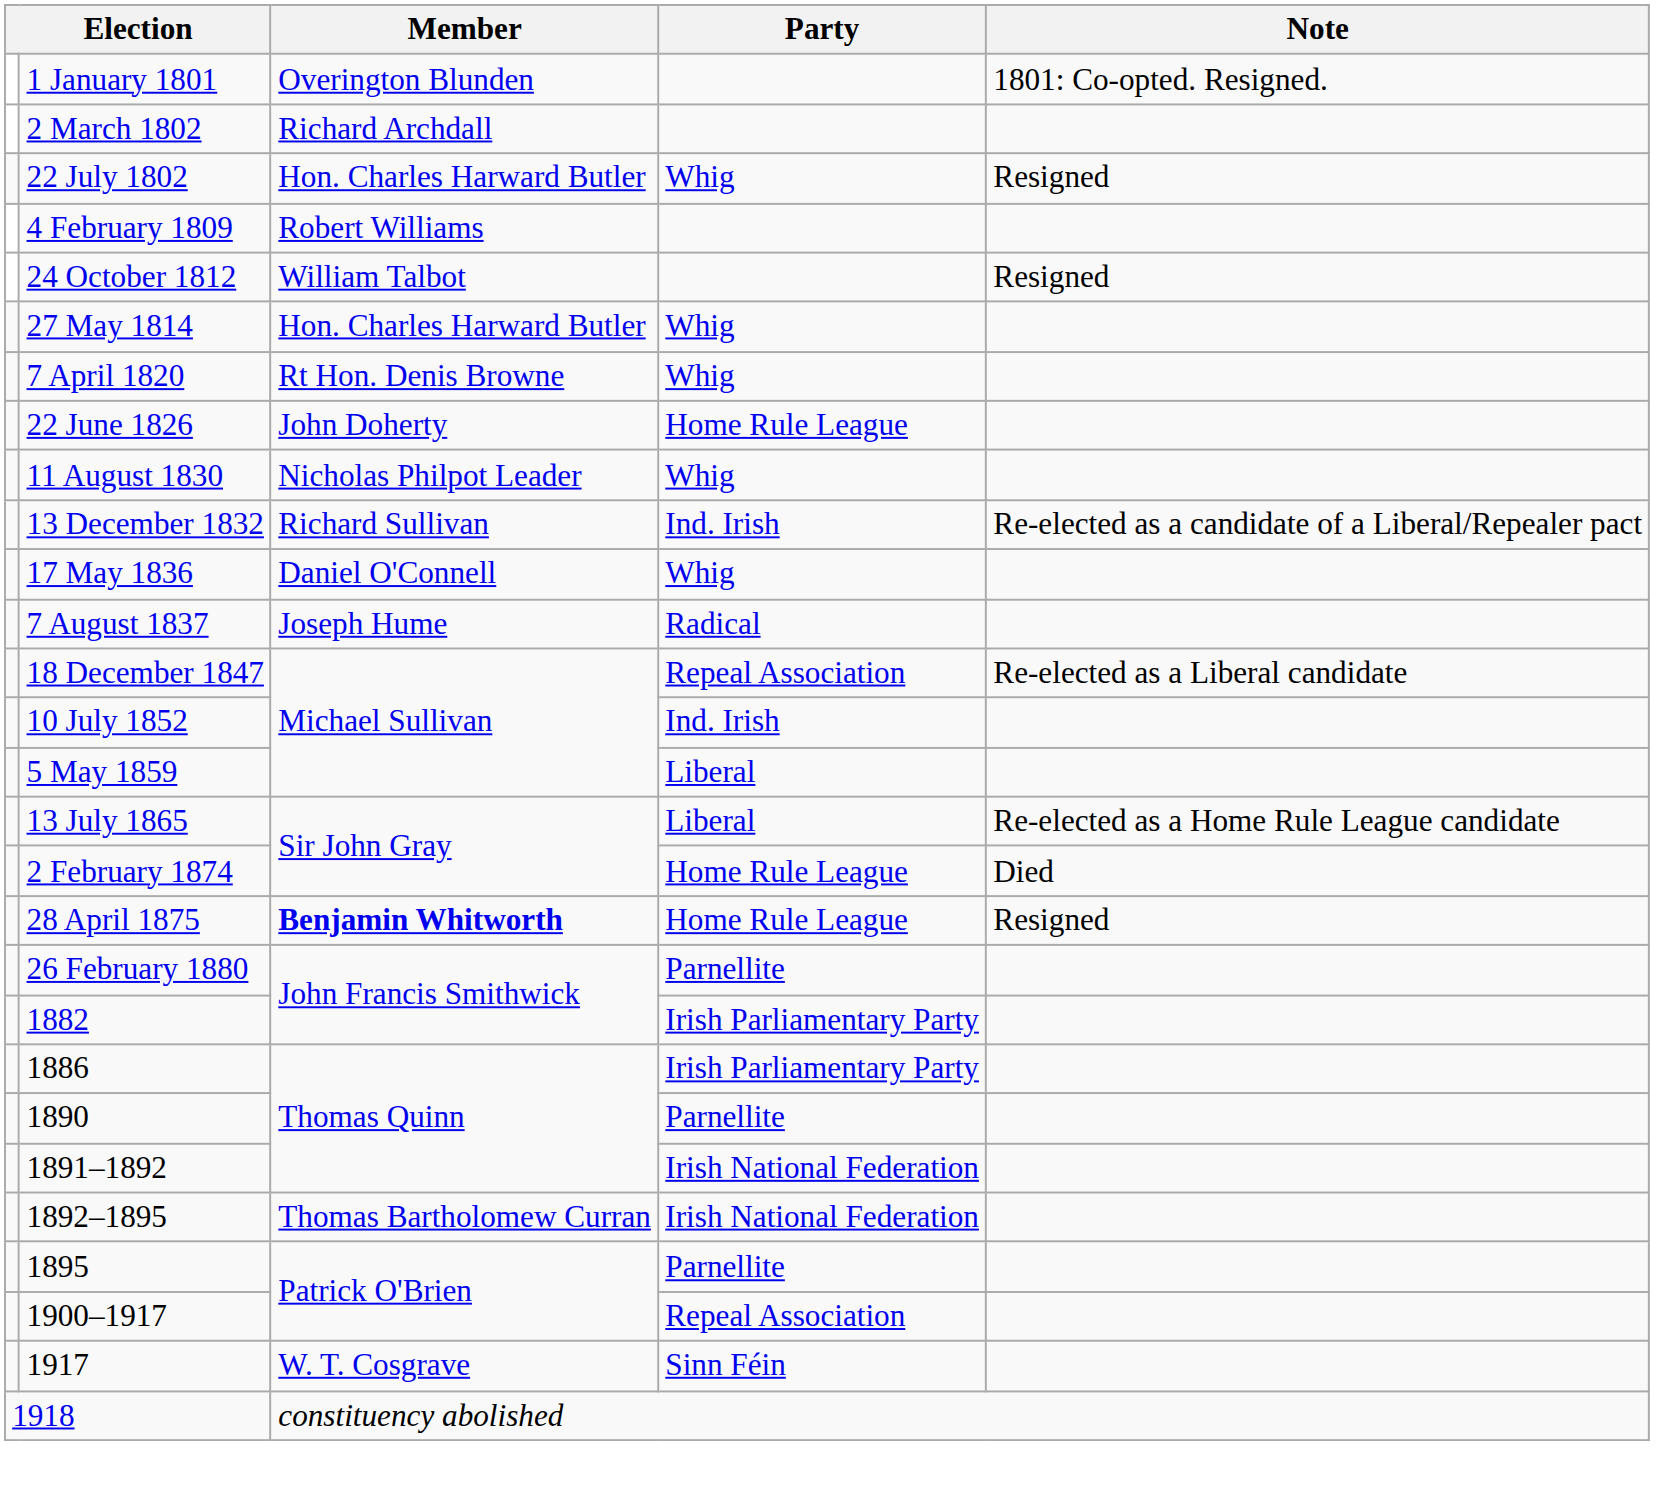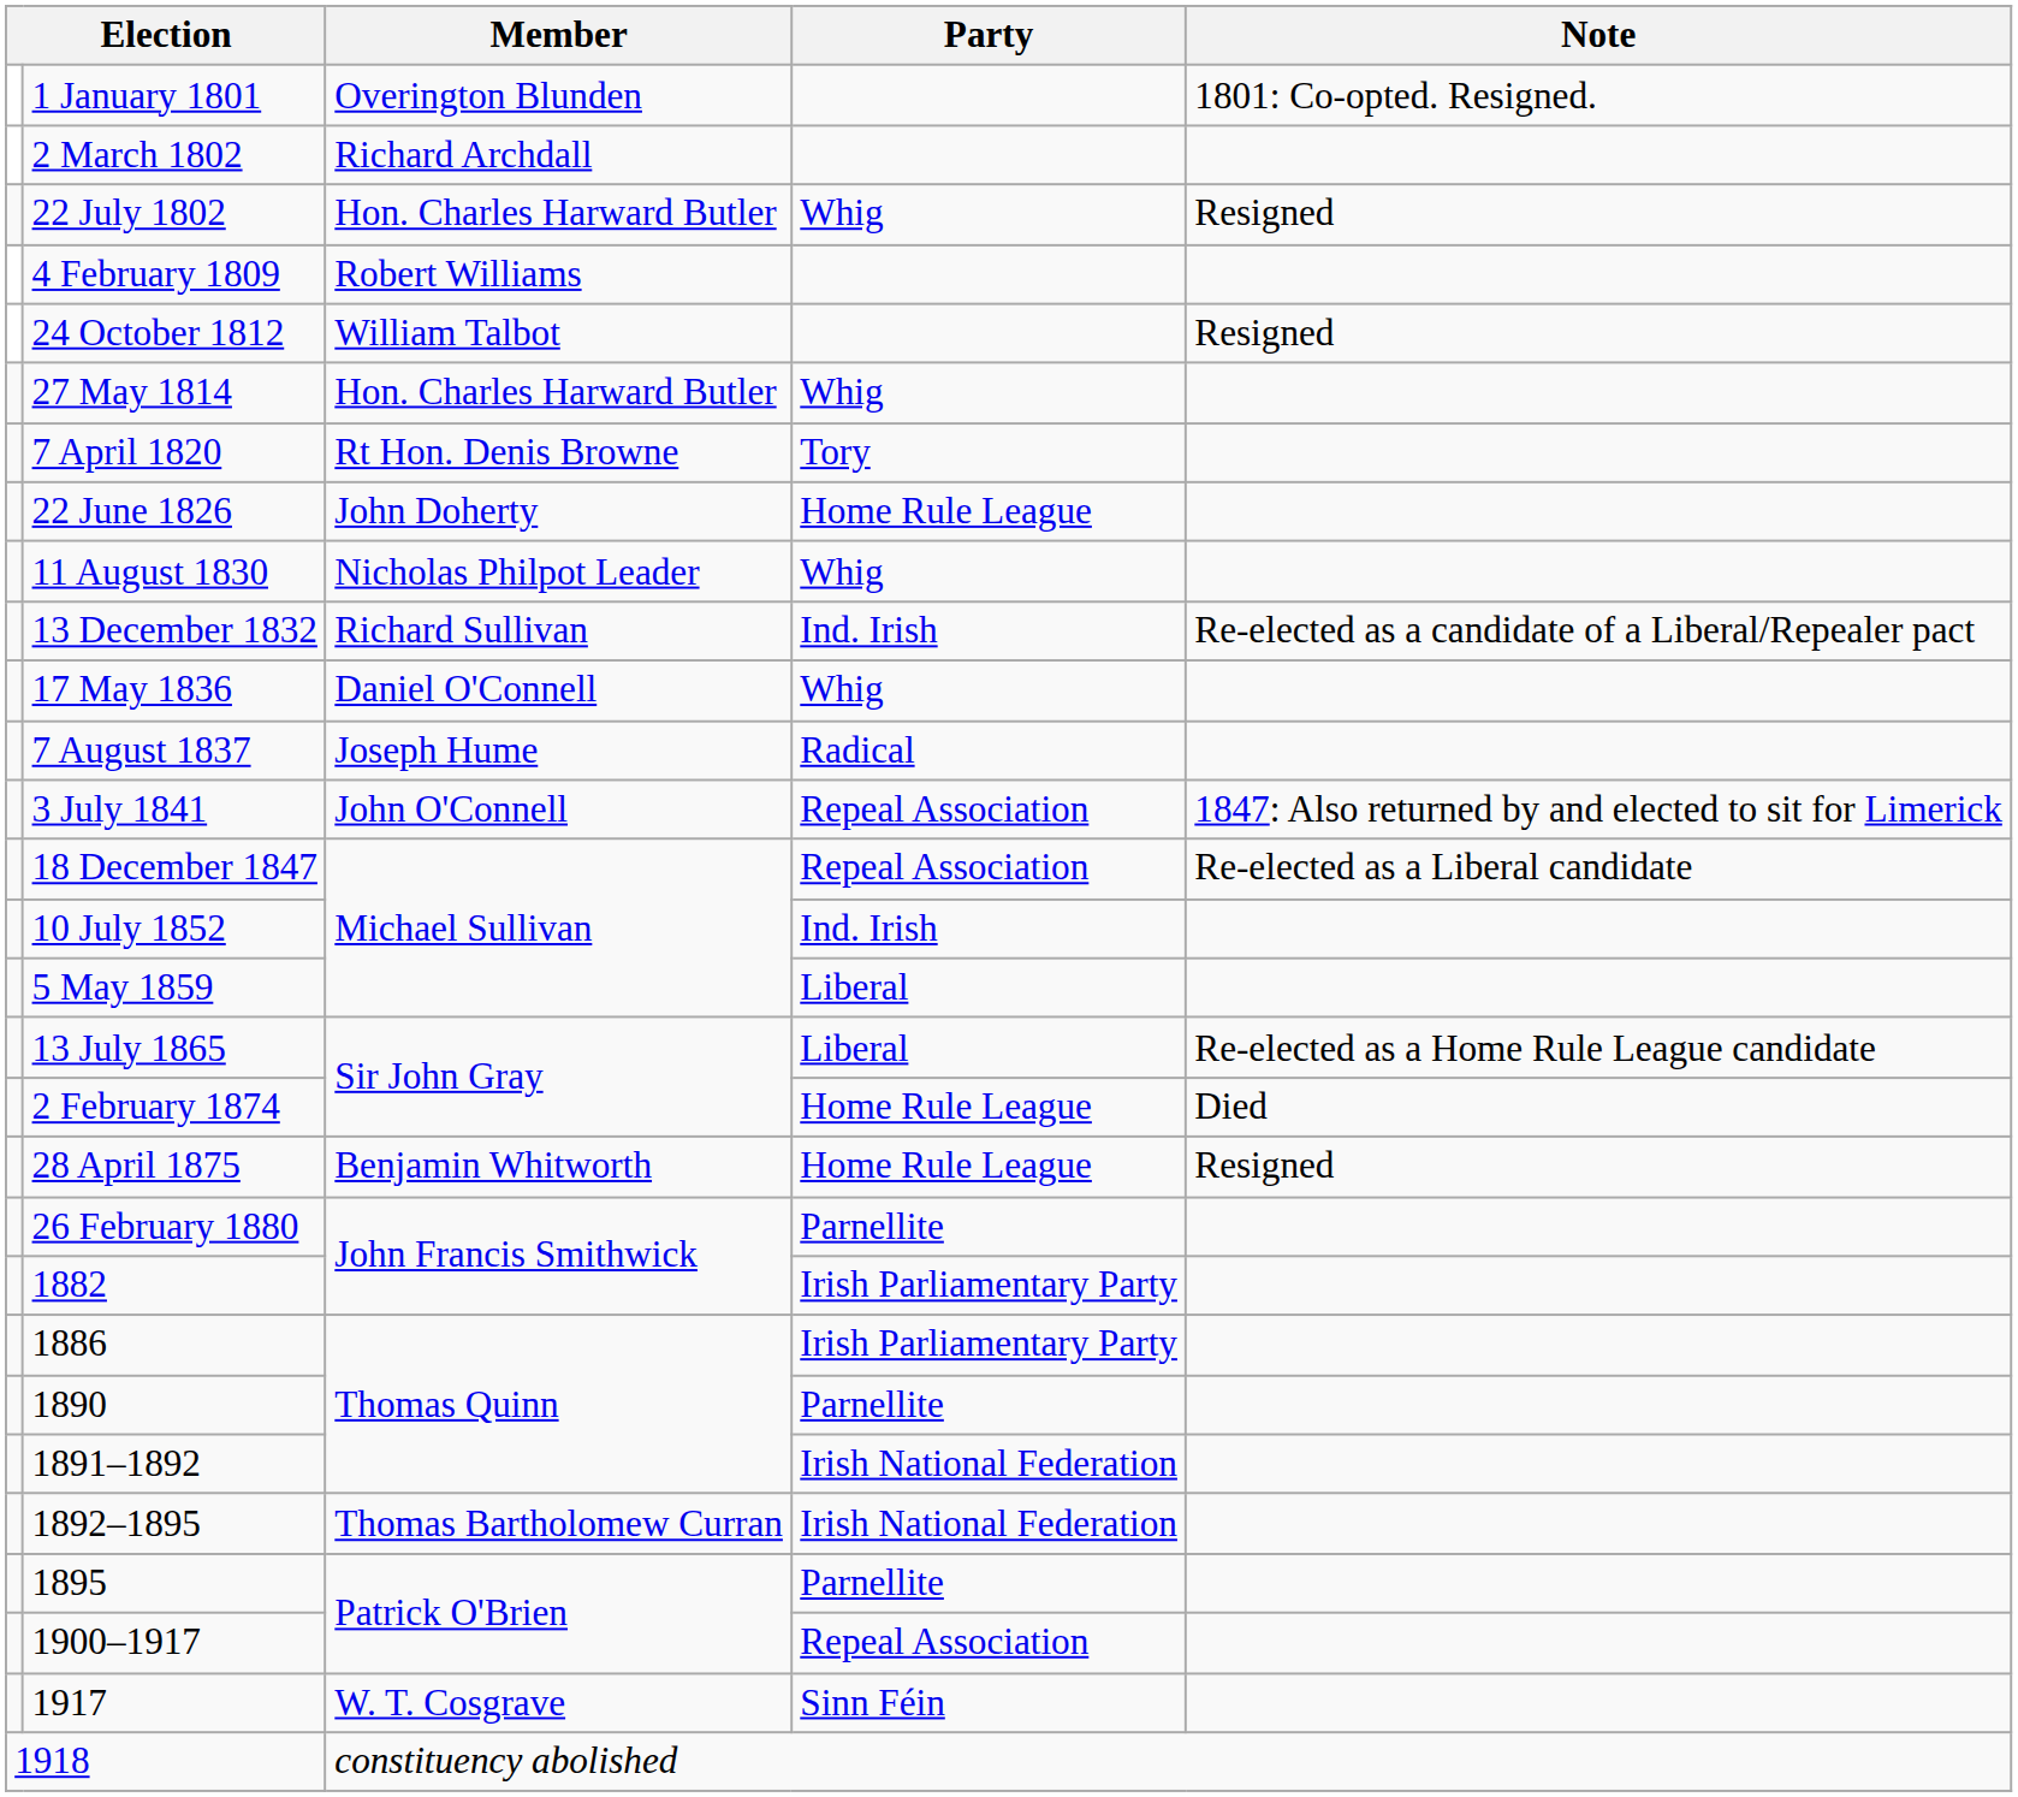7 April 1820 | Party: Whig -> Tory
+ row: 3 July 1841 | John O'Connell | Repeal Association | 1847: Also returned by and elected to sit for Limerick
28 April 1875 | Member: bold -> normal
